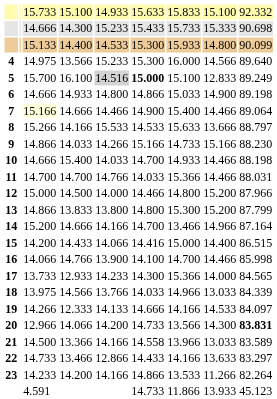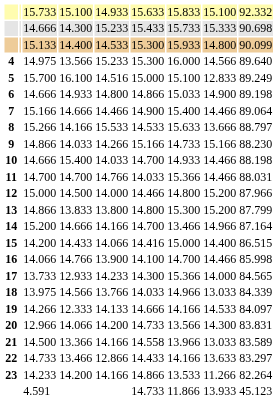5 | column 4: lightgrey background -> no background
5 | column 5: bold -> normal
7 | column 2: lightyellow background -> no background
20 | column 8: bold -> normal
